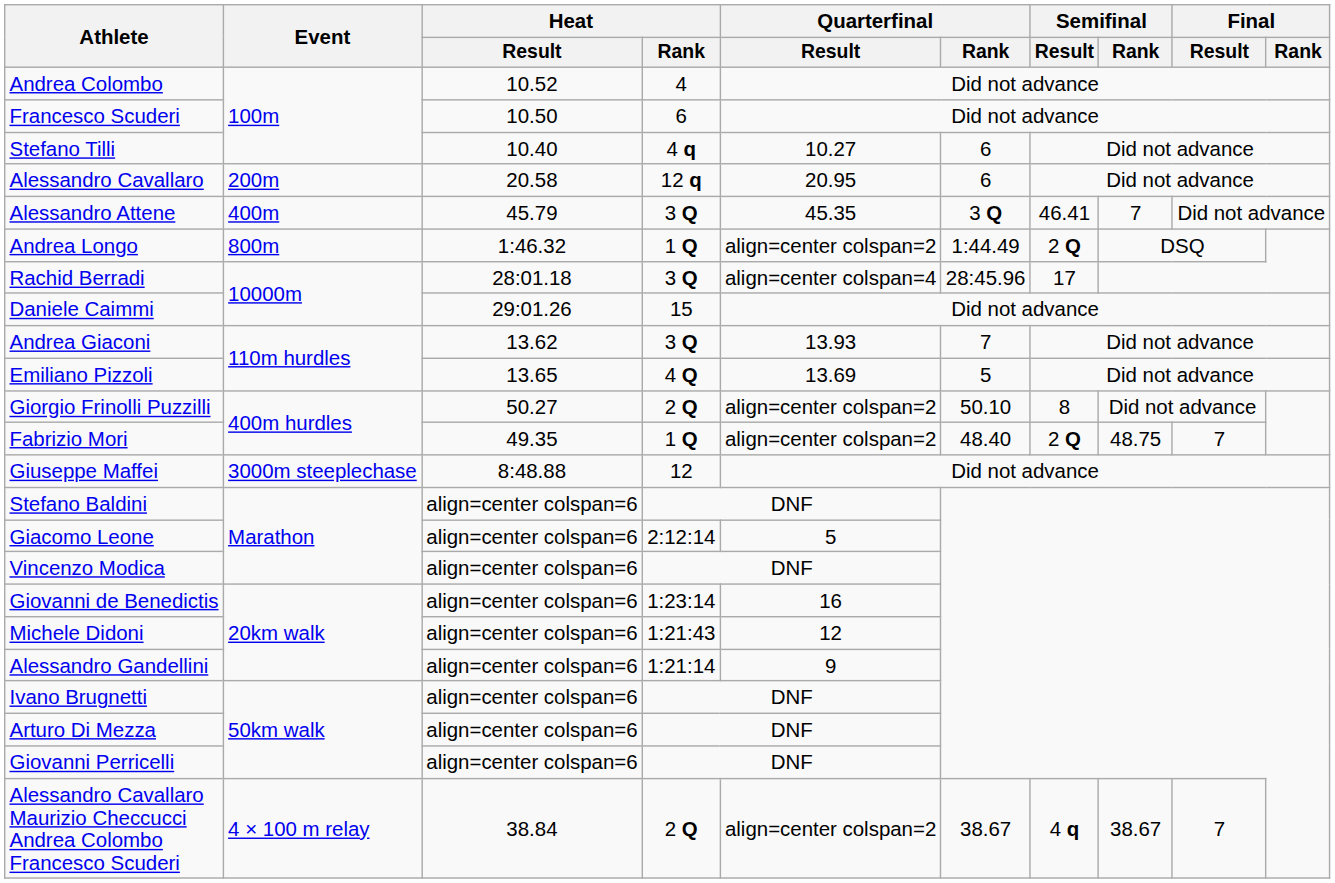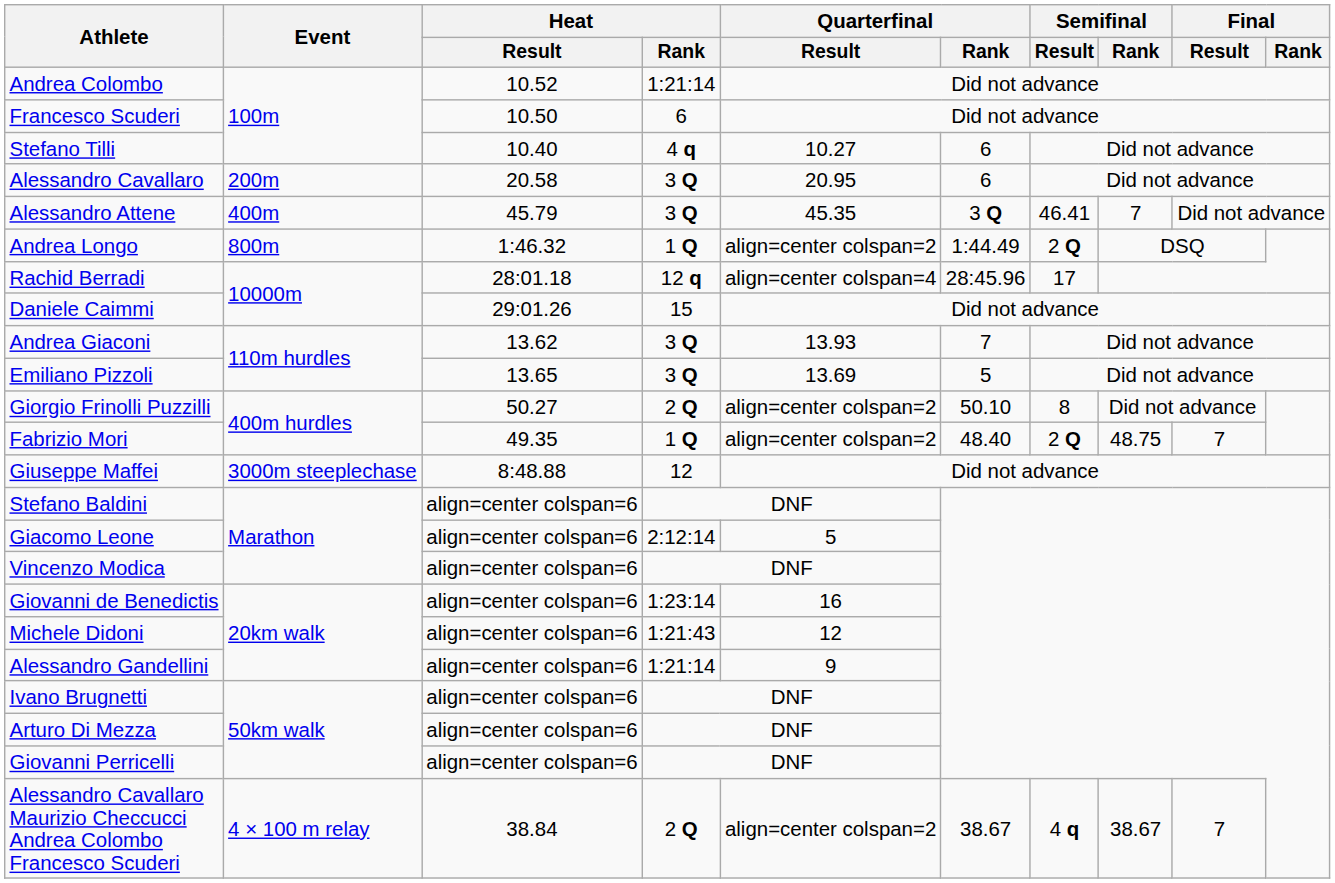Andrea Colombo | Heat / Rank: 4 -> 1:21:14
Alessandro Cavallaro | Heat / Rank: 12 q -> 3 Q
Rachid Berradi | Heat / Rank: 3 Q -> 12 q
Emiliano Pizzoli | Heat / Rank: 4 Q -> 3 Q
